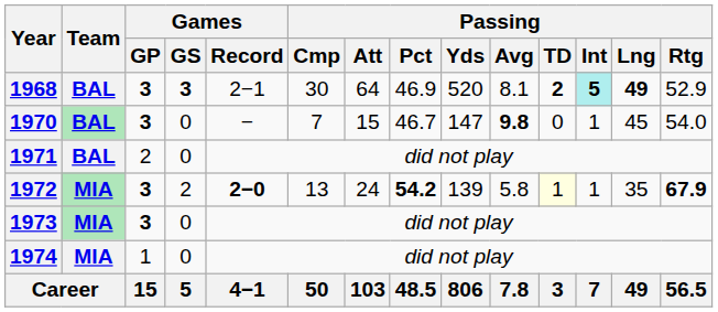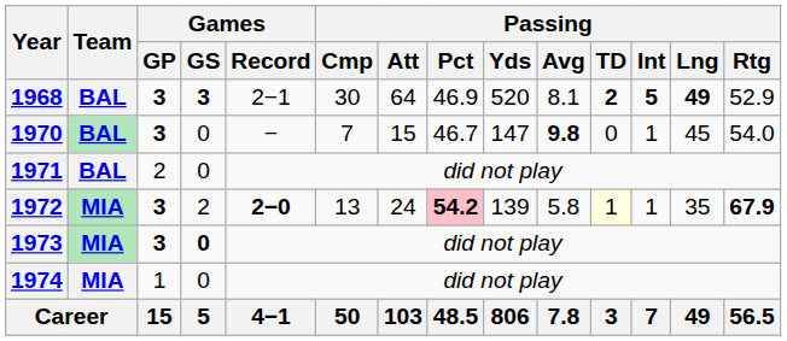1968 | Passing / Int: paleturquoise background -> no background
1972 | Passing / Pct: no background -> pink background
1973 | Games / GS: normal -> bold
